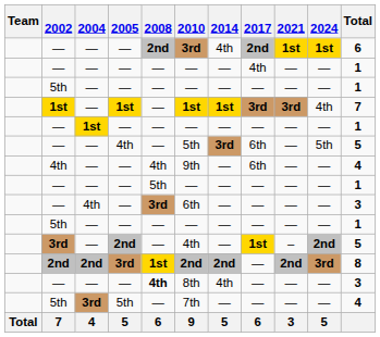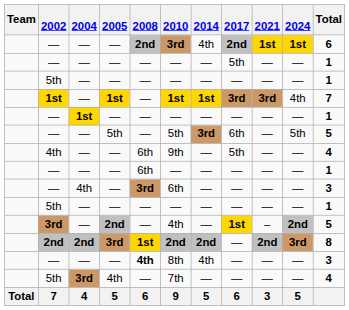row 3 | 2017: 4th -> 5th
row 7 | 2005: 4th -> 5th
row 8 | 2008: 4th -> 6th
row 8 | 2017: 6th -> 5th
row 9 | 2008: 5th -> 6th
row 15 | 2005: 5th -> 4th
